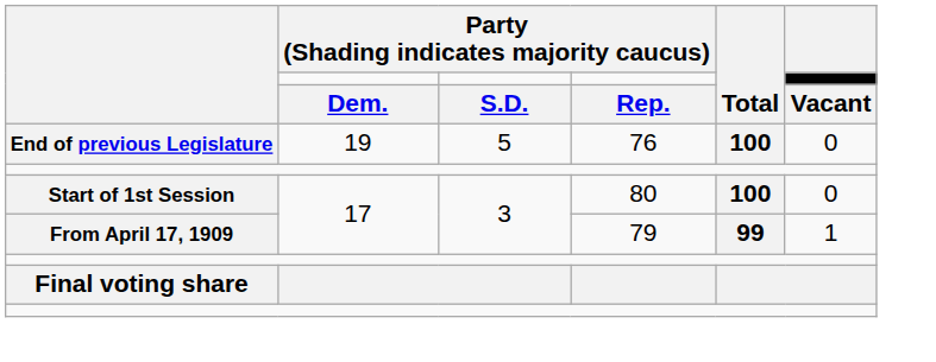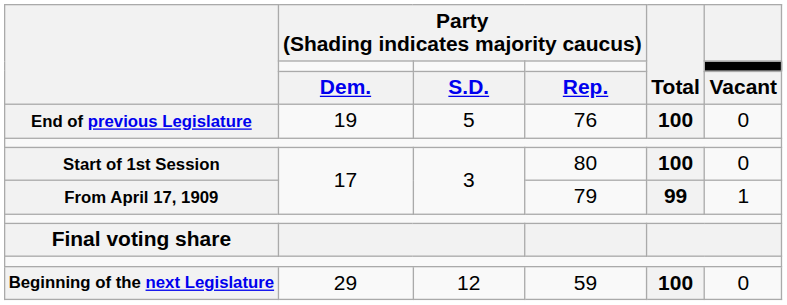+ row: Beginning of the next Legislature | 29 | 12 | 59 | 100 | 0
